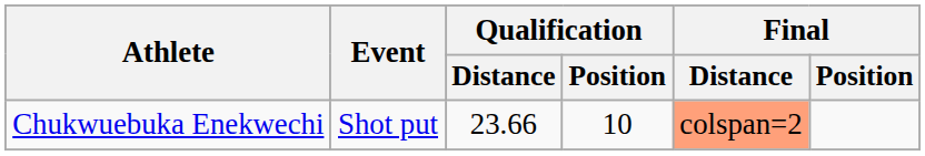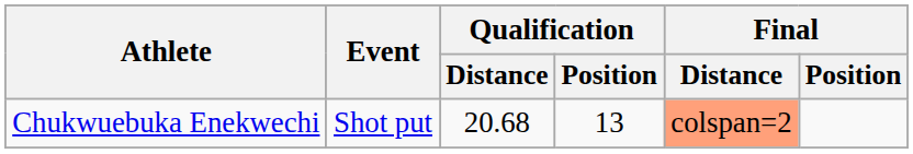Chukwuebuka Enekwechi | Qualification / Distance: 23.66 -> 20.68
Chukwuebuka Enekwechi | Qualification / Position: 10 -> 13
